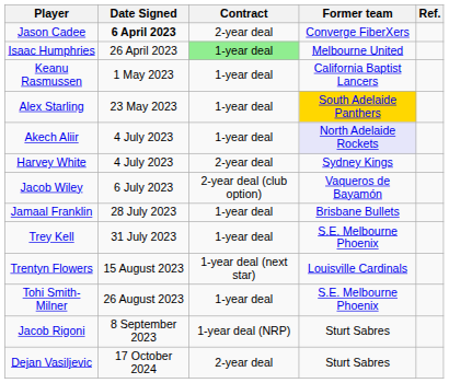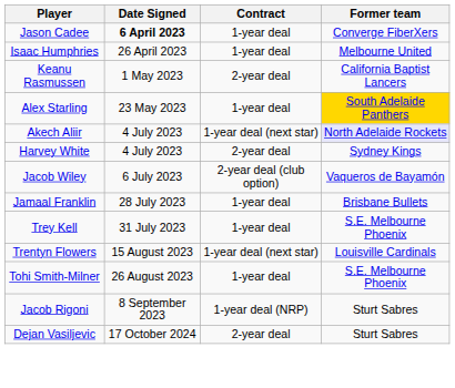- column: Ref.
Jason Cadee | Contract: 2-year deal -> 1-year deal
Isaac Humphries | Contract: lightgreen background -> no background
Keanu Rasmussen | Contract: 1-year deal -> 2-year deal
Akech Aliir | Contract: 1-year deal -> 1-year deal (next star)
